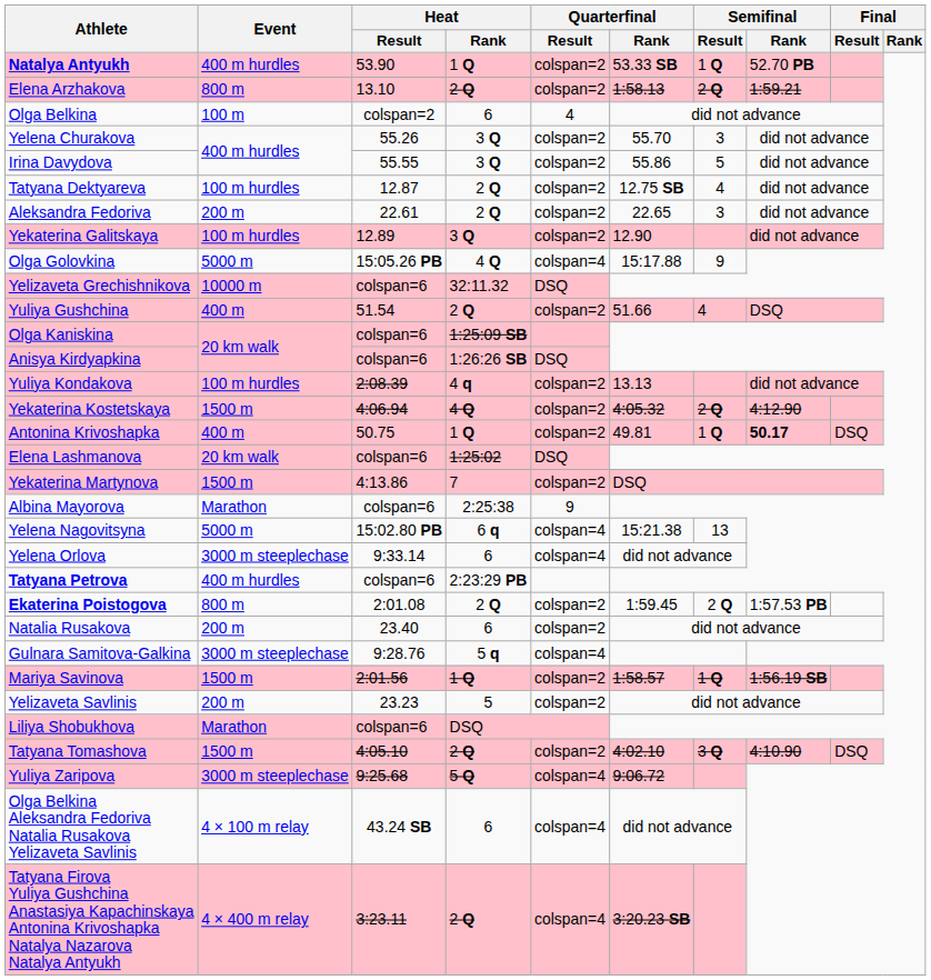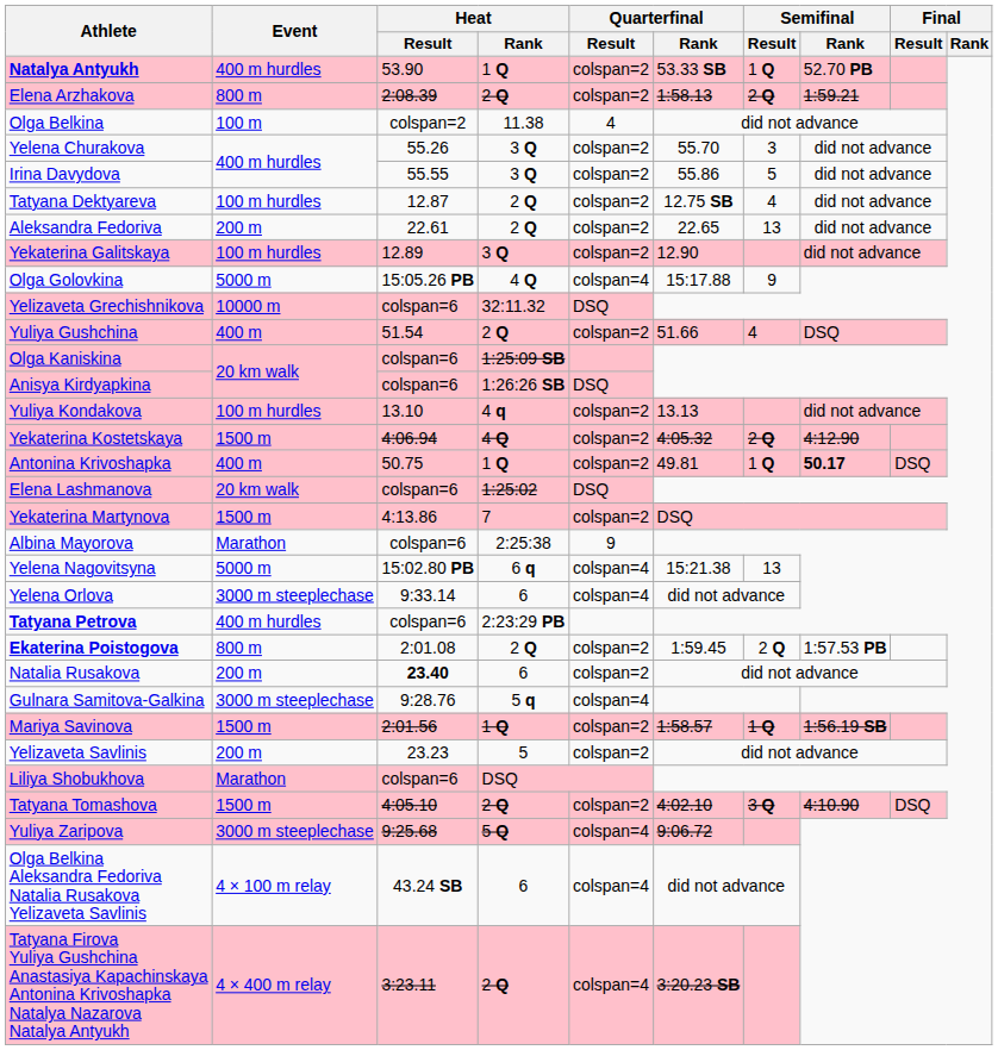Elena Arzhakova | Heat / Result: 13.10 -> 2:08.39
Olga Belkina | Heat / Rank: 6 -> 11.38
Aleksandra Fedoriva | Semifinal / Result: 3 -> 13
Yuliya Kondakova | Heat / Result: 2:08.39 -> 13.10
Natalia Rusakova | Heat / Result: normal -> bold
